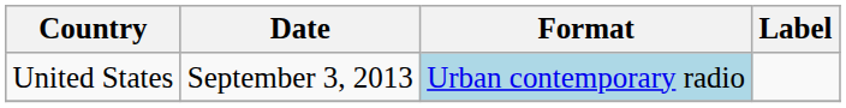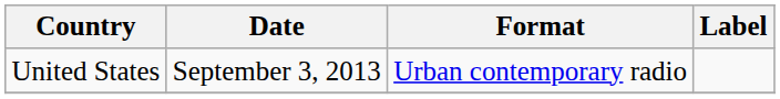United States | Format: lightblue background -> no background
